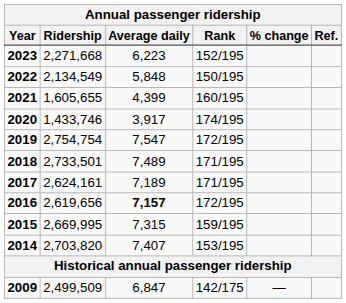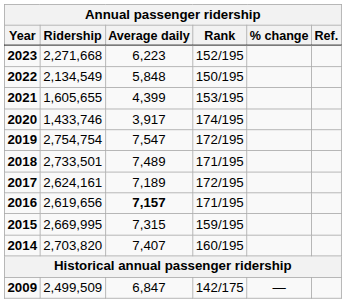2021 | Rank: 160/195 -> 153/195
2017 | Rank: 171/195 -> 172/195
2016 | Rank: 172/195 -> 171/195
2014 | Rank: 153/195 -> 160/195
